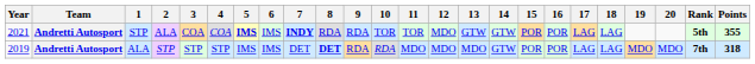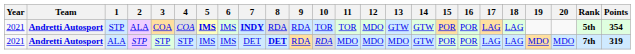row 2 | Points: 355 -> 354
row 3 | Year: 2019 -> 2021
row 3 | Points: 318 -> 319
